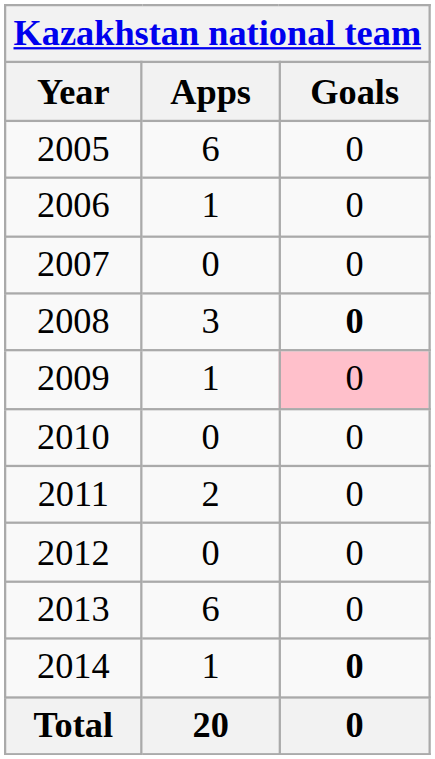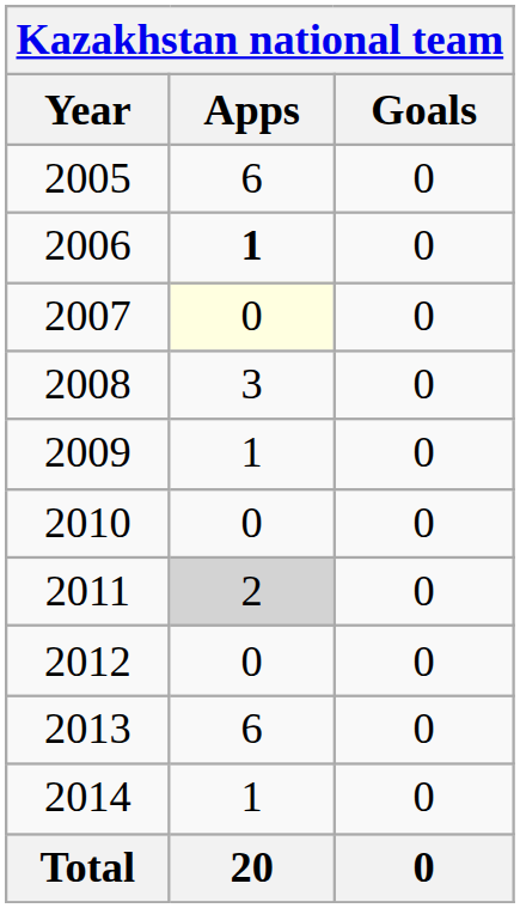2006 | Apps: normal -> bold
2007 | Apps: no background -> lightyellow background
2008 | Goals: bold -> normal
2009 | Goals: pink background -> no background
2011 | Apps: no background -> lightgrey background
2014 | Goals: bold -> normal
